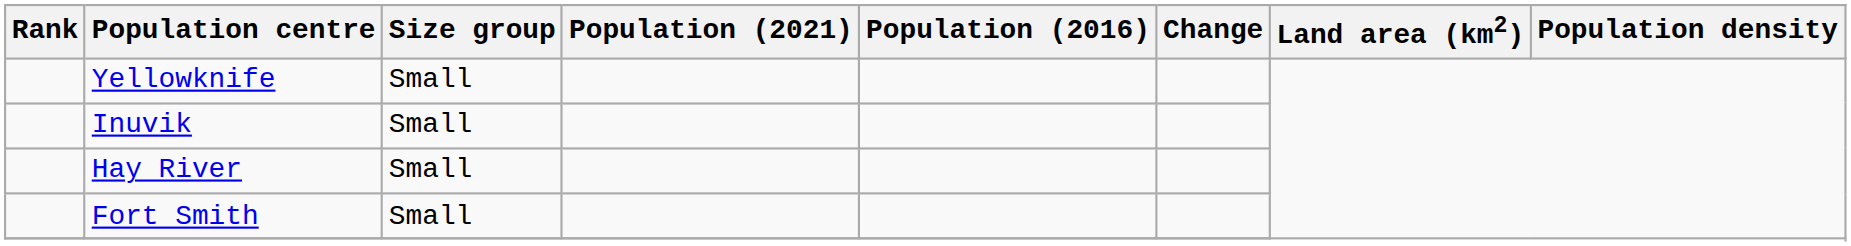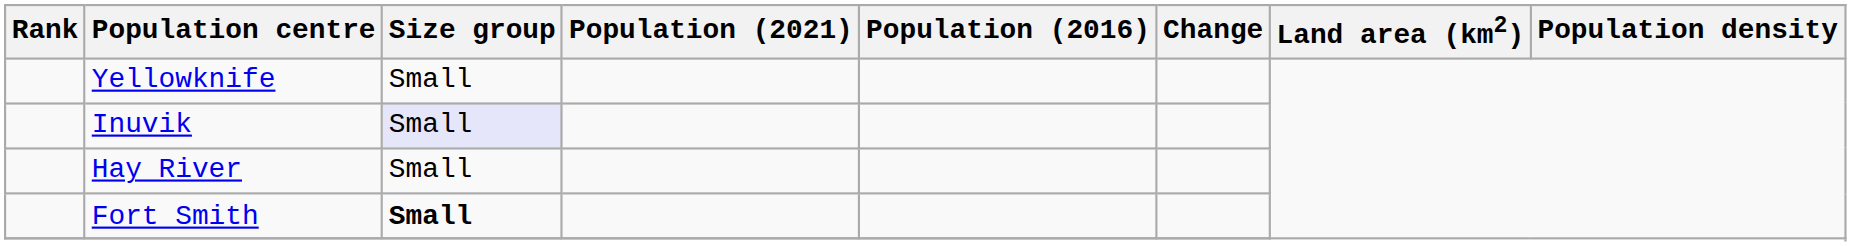Inuvik | Size group: no background -> lavender background
Fort Smith | Size group: normal -> bold
